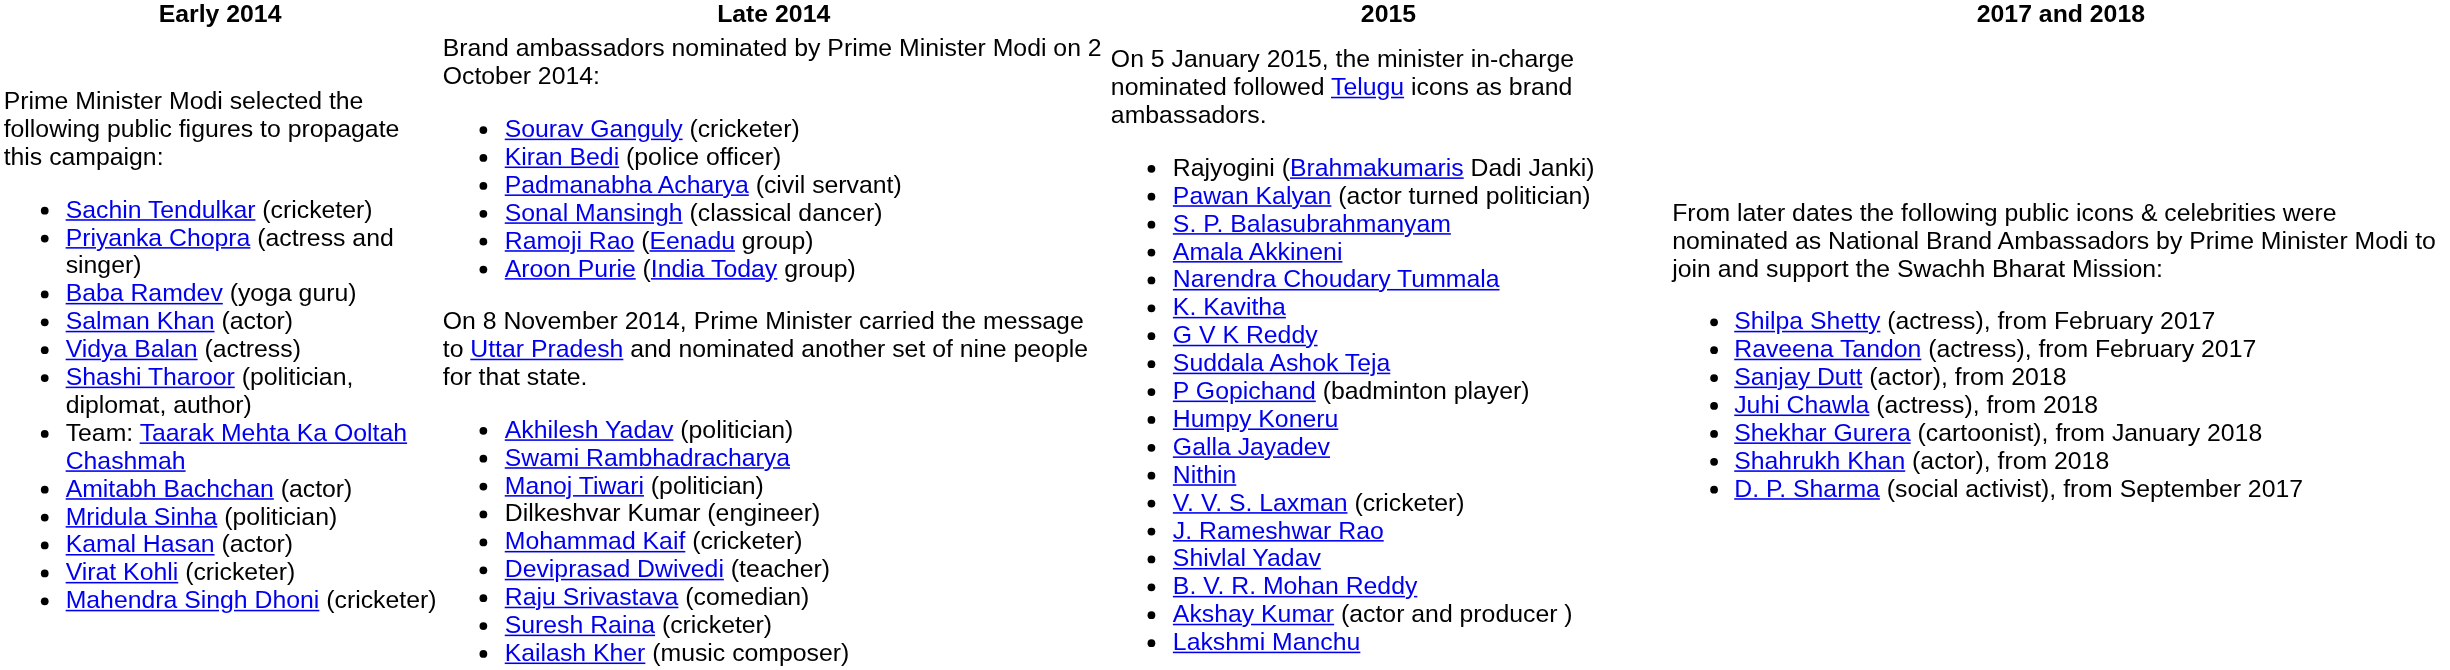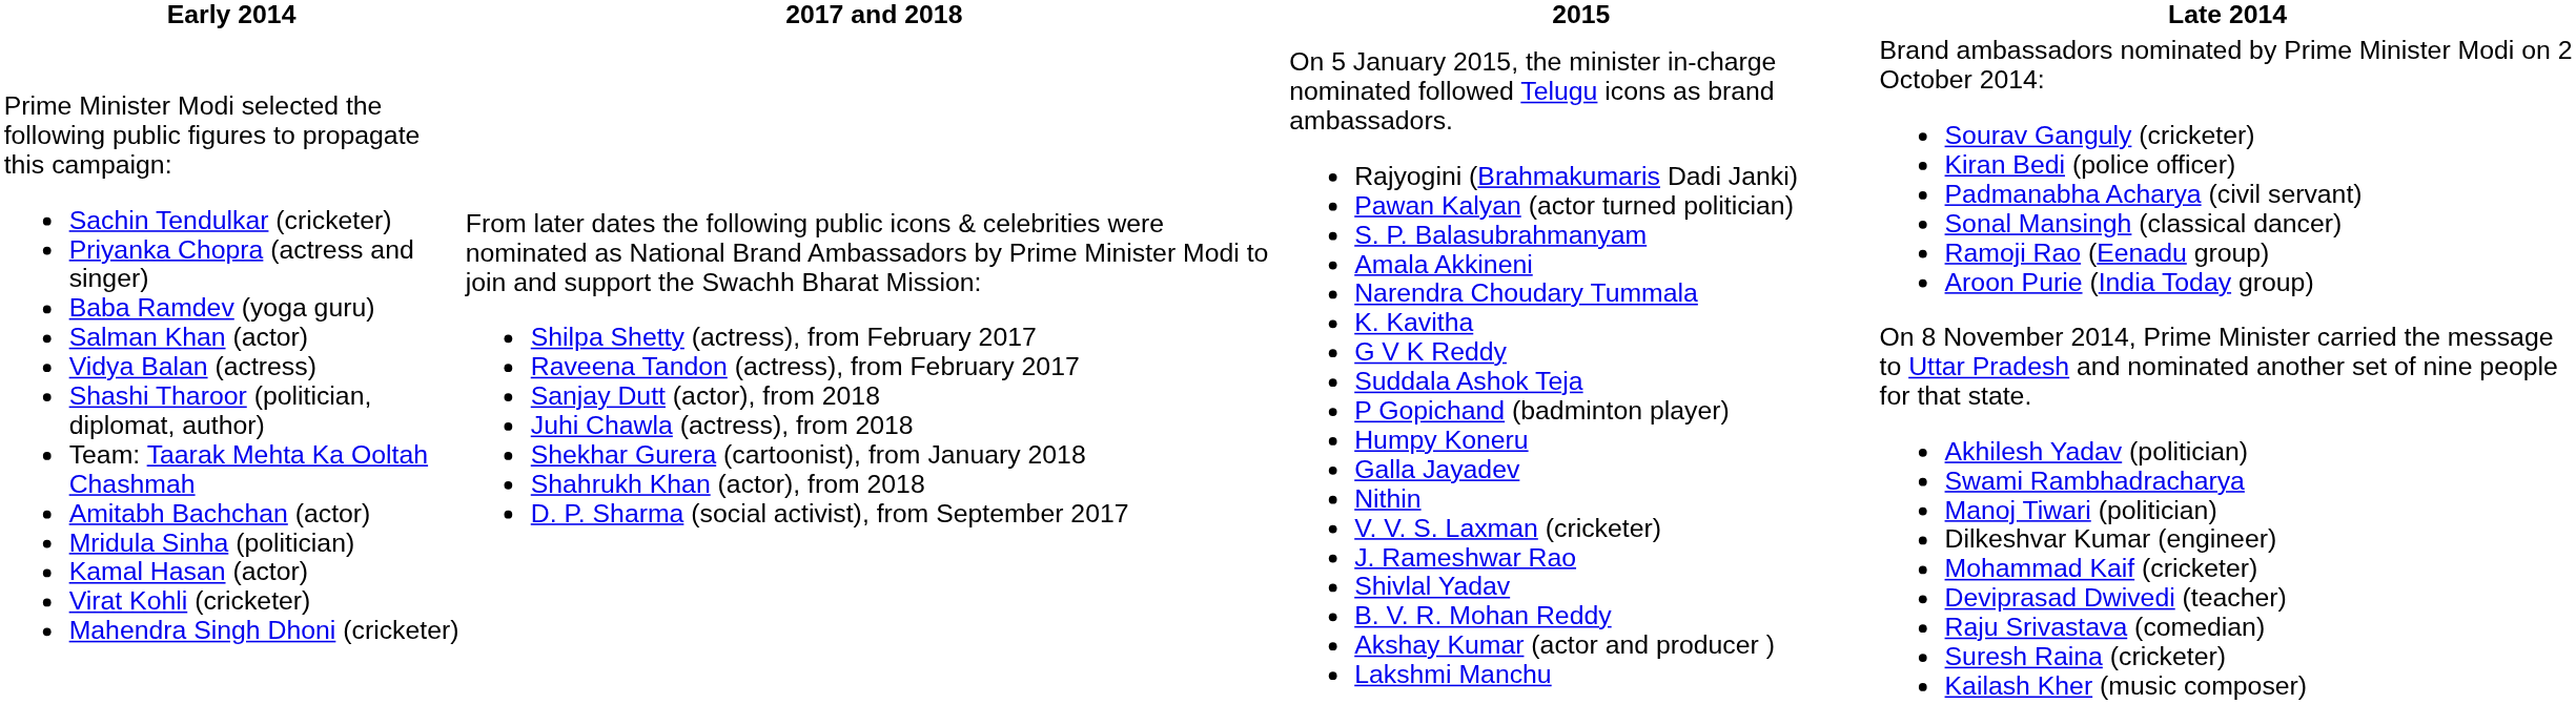columns swapped: Late 2014 <-> 2017 and 2018
